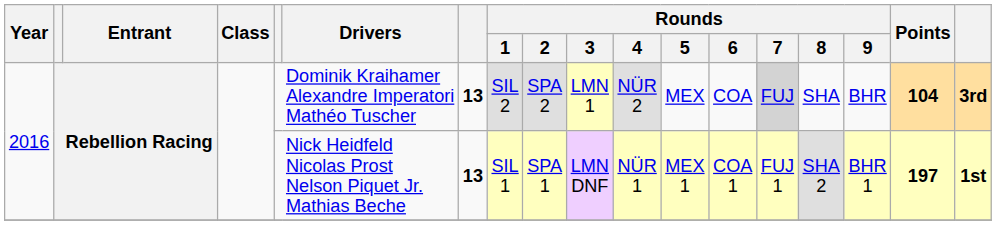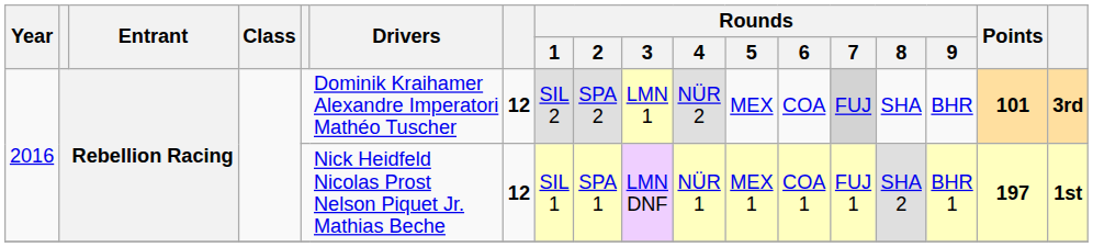row 3 | column 7: 13 -> 12
row 3 | Points: 104 -> 101
row 4 | column 7: 13 -> 12
